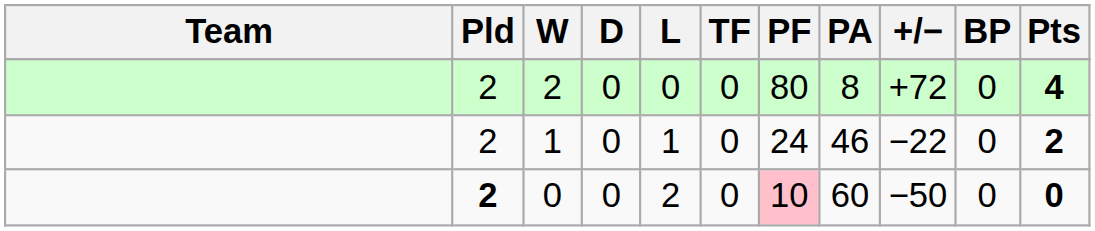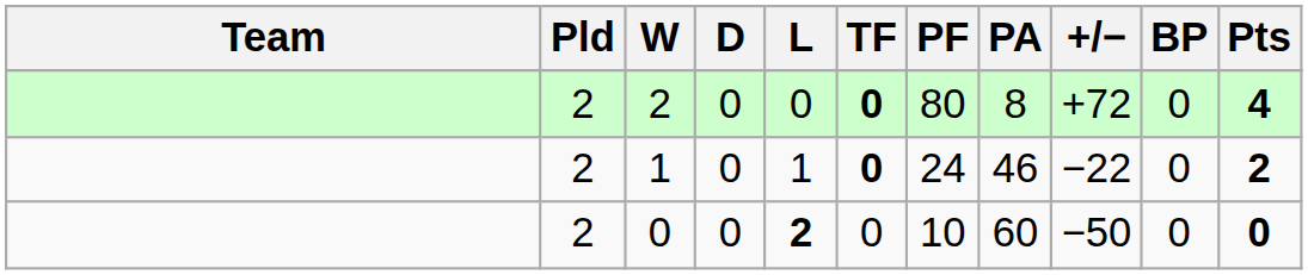row 2 | TF: normal -> bold
row 3 | TF: normal -> bold
row 4 | Pld: bold -> normal
row 4 | L: normal -> bold
row 4 | PF: pink background -> no background
